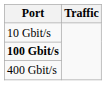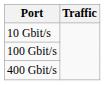100 Gbit/s | Port: bold -> normal
